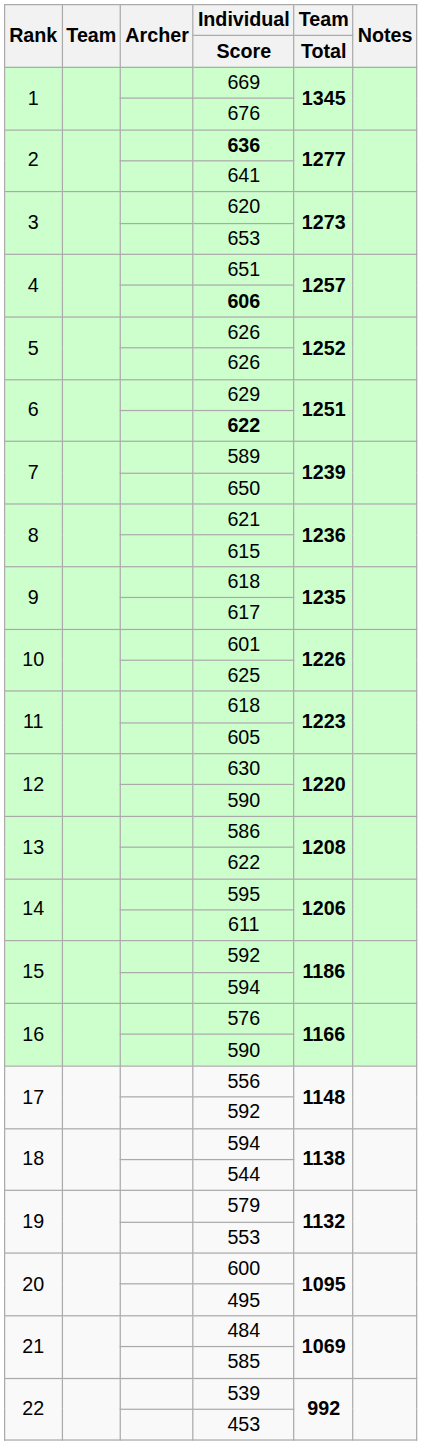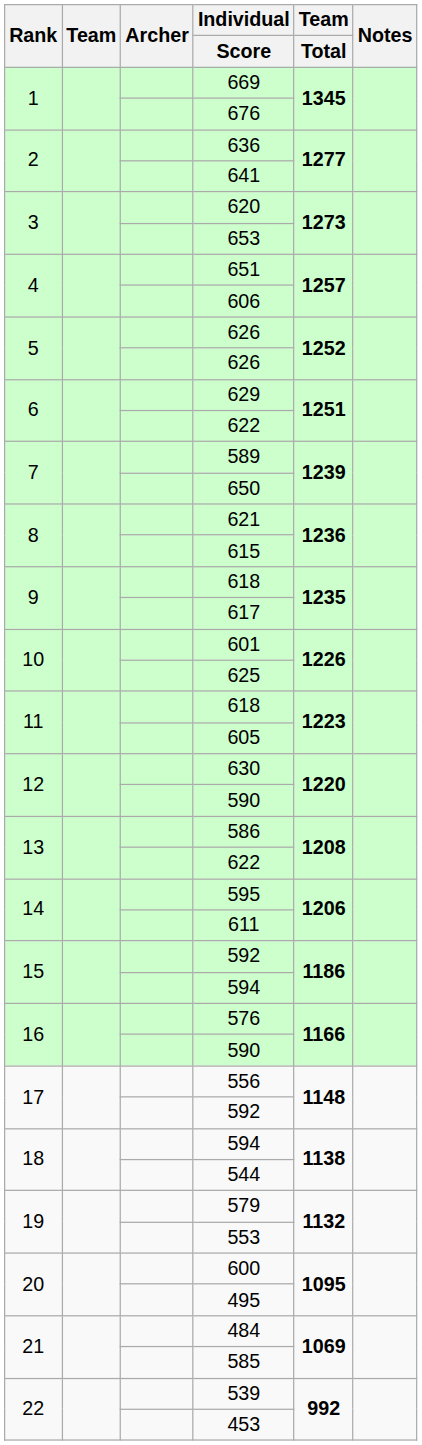636 | Individual / Score: bold -> normal
606 | Individual / Score: bold -> normal
6 / 622 | Individual / Score: bold -> normal
